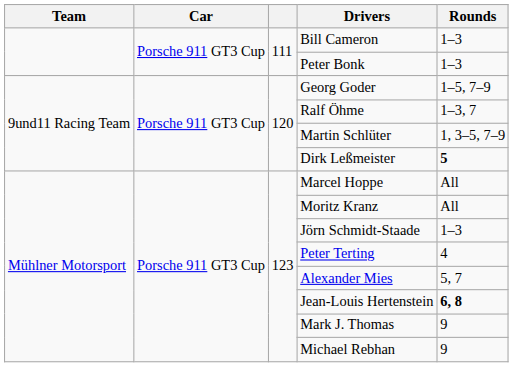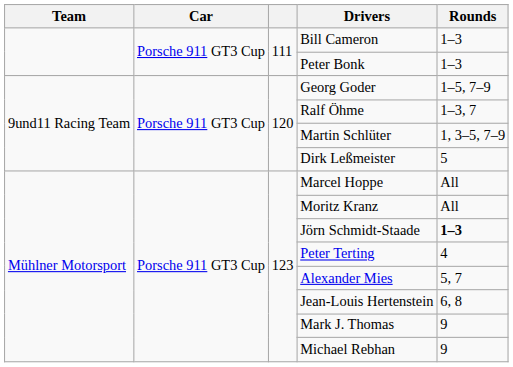Dirk Leßmeister | column 5: bold -> normal
Jörn Schmidt-Staade | column 5: normal -> bold
Jean-Louis Hertenstein | column 5: bold -> normal
